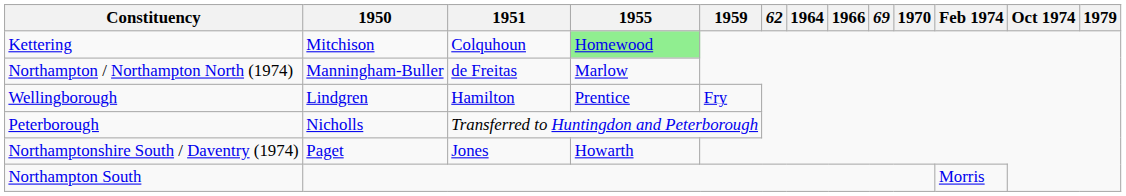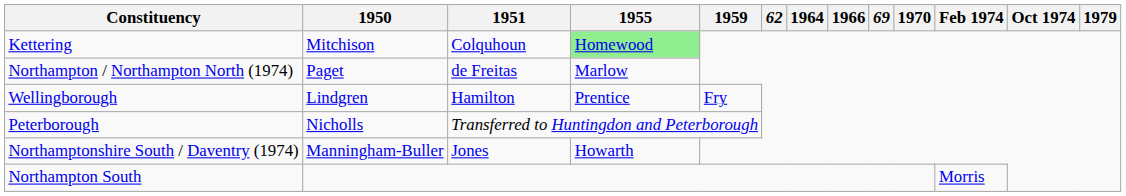Northampton / Northampton North (1974) | 1950: Manningham-Buller -> Paget
Northamptonshire South / Daventry (1974) | 1950: Paget -> Manningham-Buller
